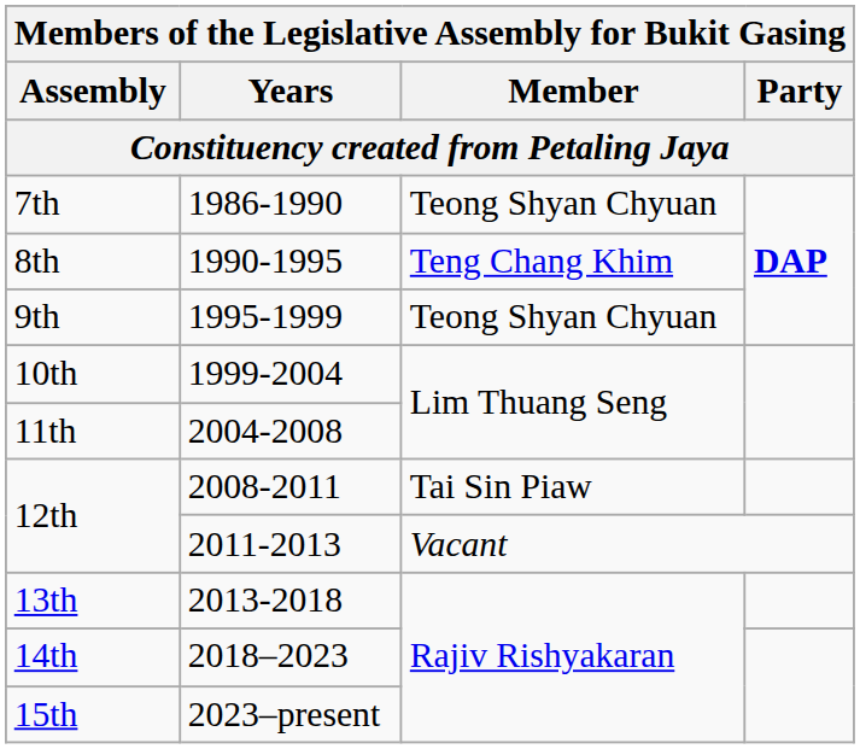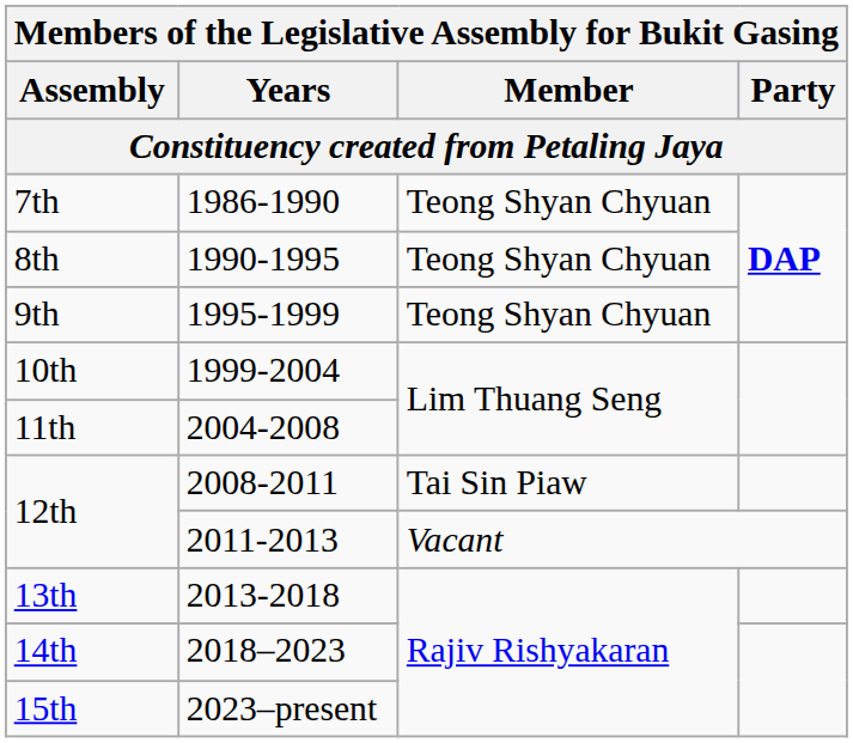8th | Member: Teng Chang Khim -> Teong Shyan Chyuan
